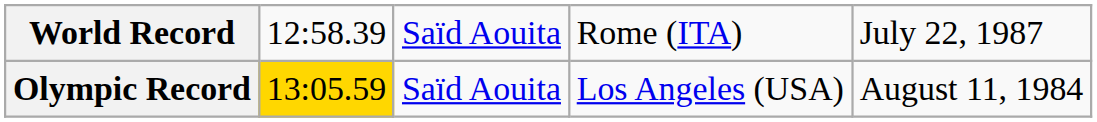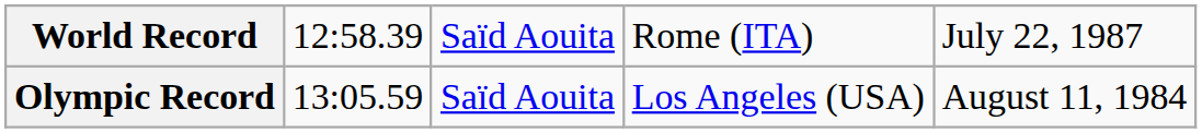Olympic Record | column 2: gold background -> no background
